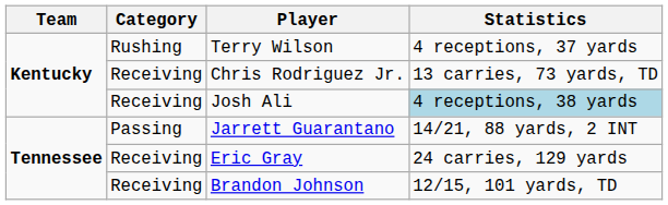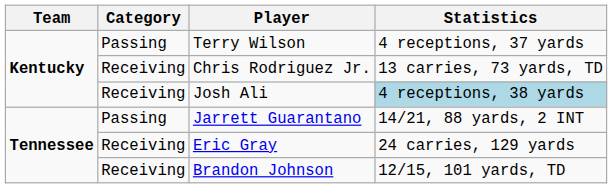Terry Wilson | Category: Rushing -> Passing
